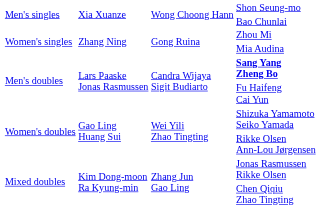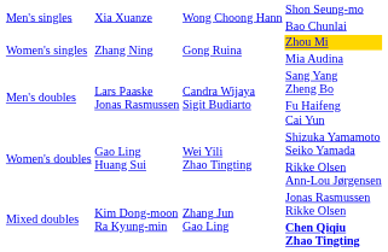Zhou Mi | column 4: no background -> gold background
Sang Yang Zheng Bo | column 4: bold -> normal
Chen Qiqiu Zhao Tingting | column 4: normal -> bold
